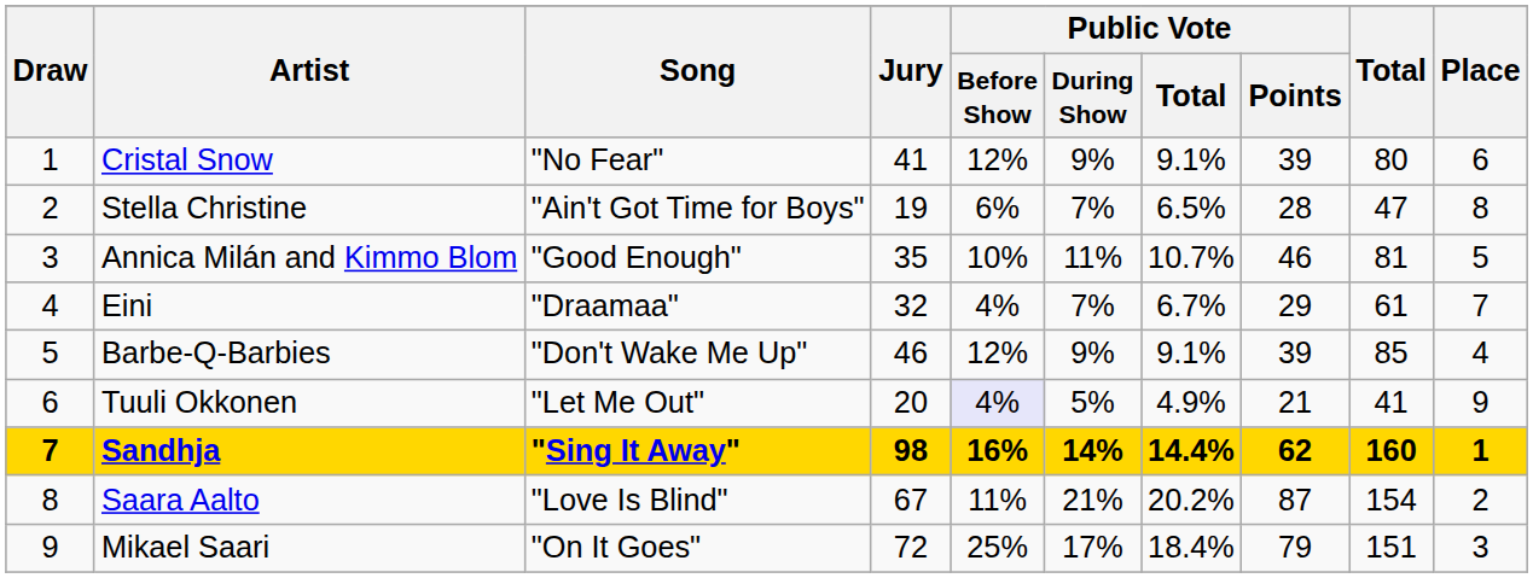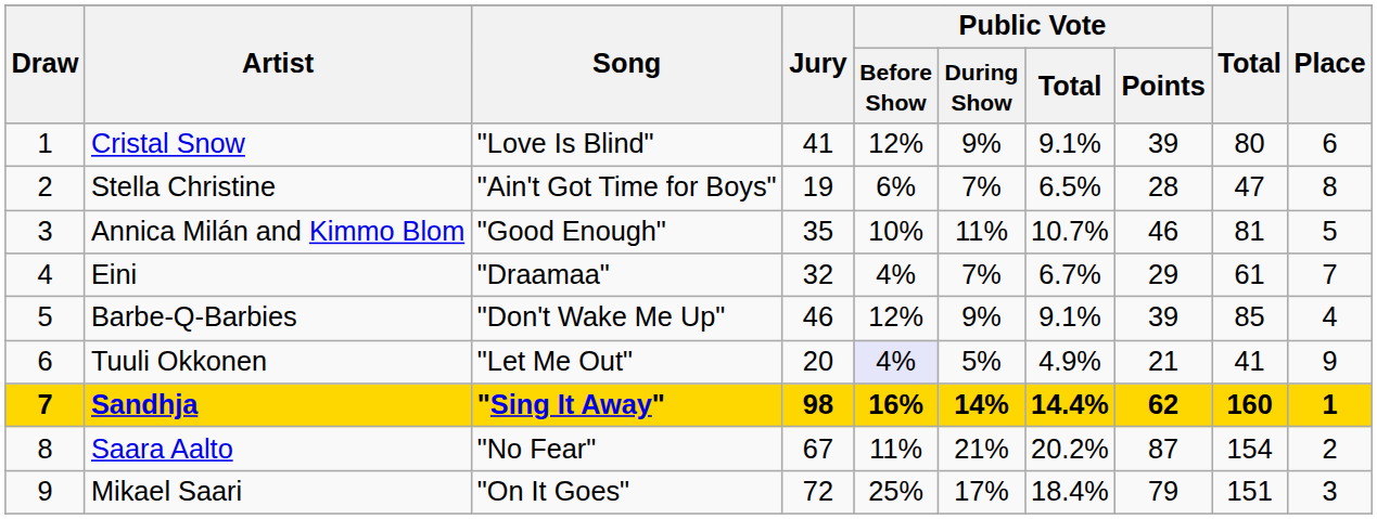Cristal Snow | Song: "No Fear" -> "Love Is Blind"
Saara Aalto | Song: "Love Is Blind" -> "No Fear"
